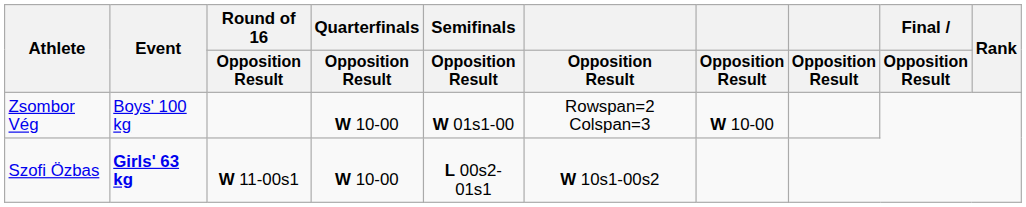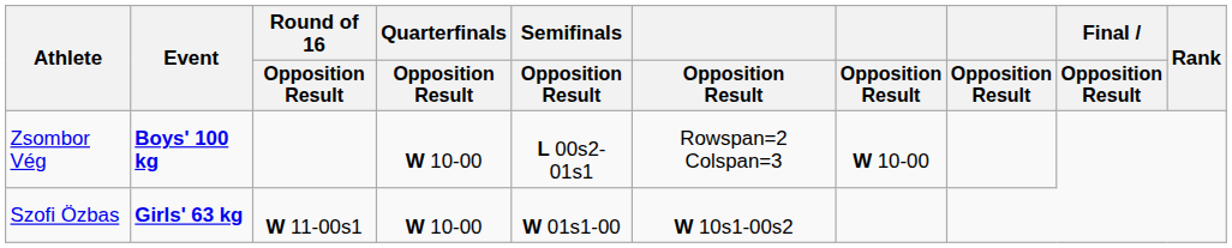Zsombor Vég | Event: normal -> bold
Zsombor Vég | Semifinals / Opposition Result: W 01s1-00 -> L 00s2-01s1
Szofi Özbas | Semifinals / Opposition Result: L 00s2-01s1 -> W 01s1-00
